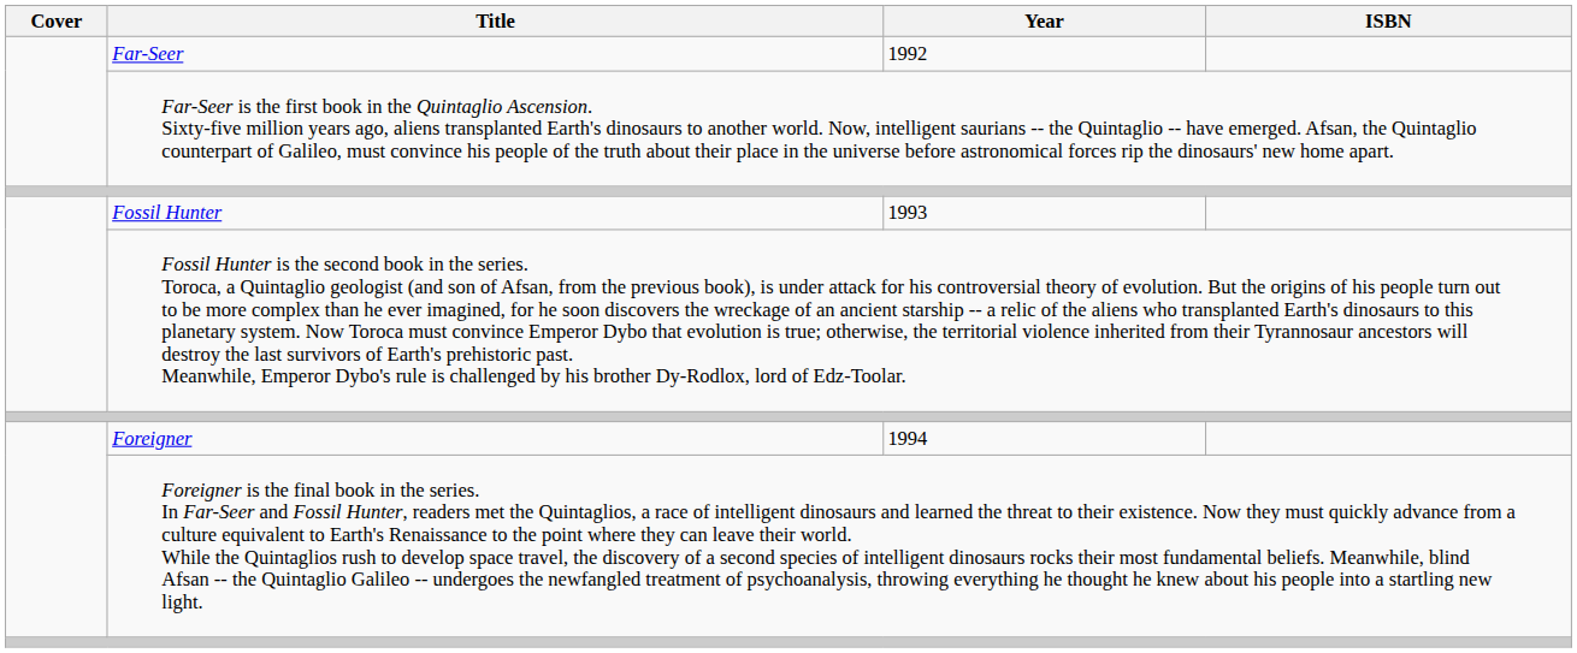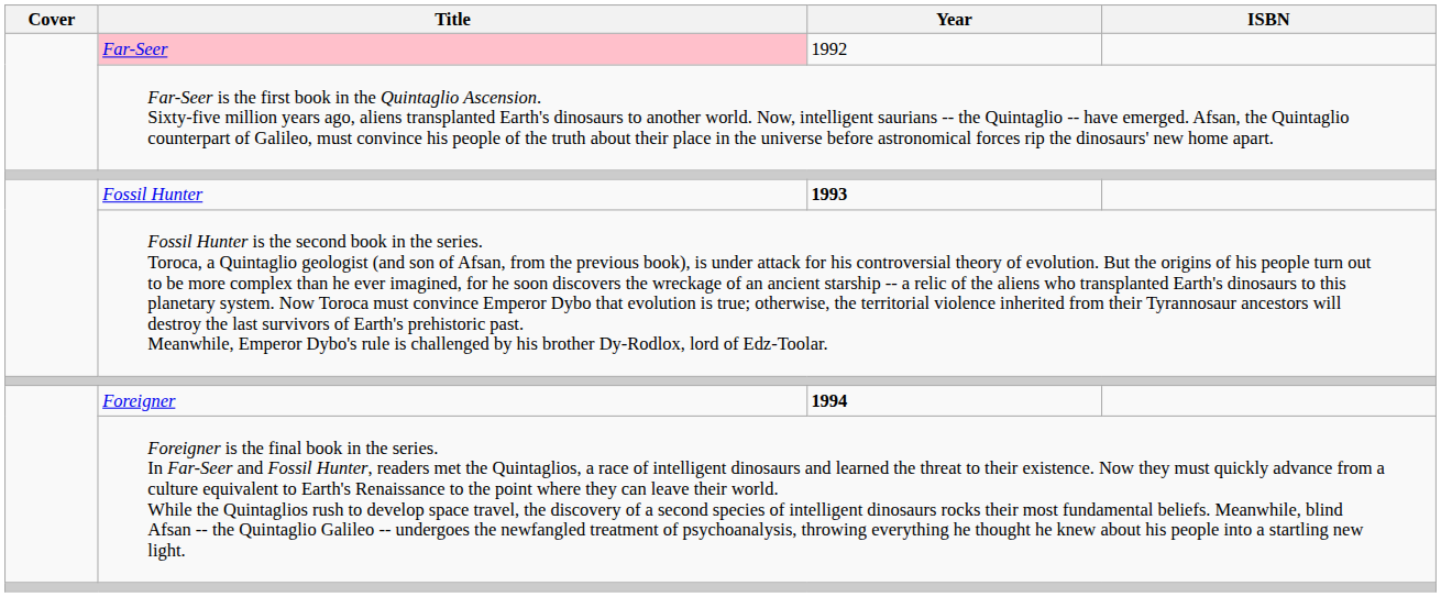Far-Seer | Title: no background -> pink background
Fossil Hunter | Year: normal -> bold
Foreigner | Year: normal -> bold
